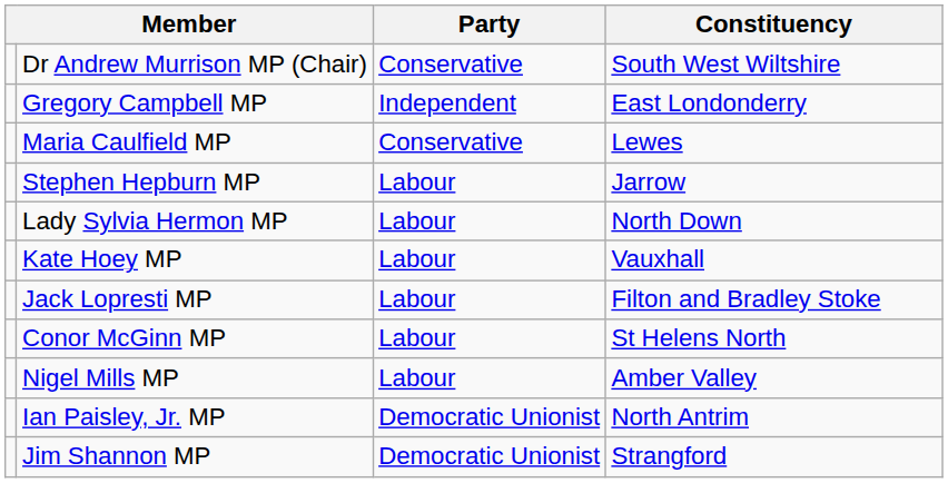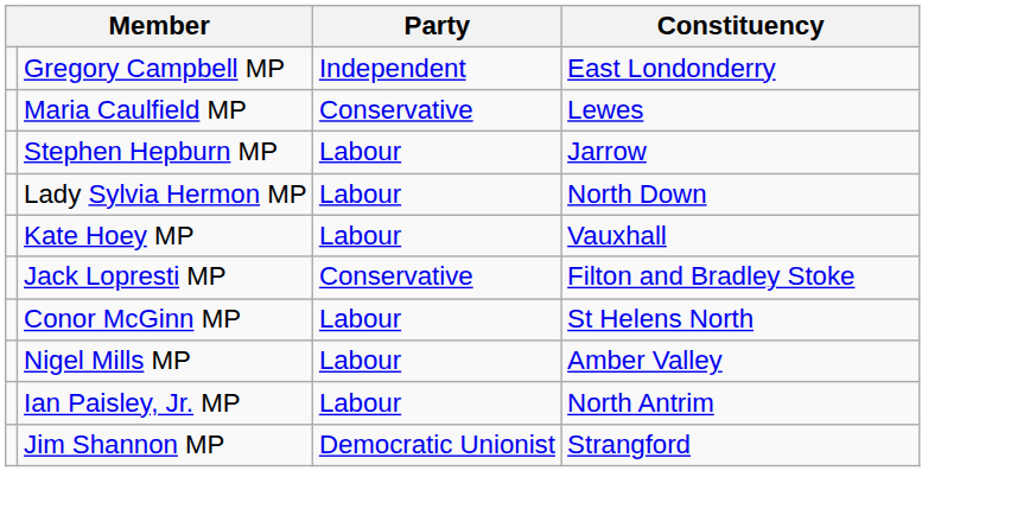- row: Dr Andrew Murrison MP (Chair) | Conservative | South West Wiltshire
Jack Lopresti MP | Party: Labour -> Conservative
Ian Paisley, Jr. MP | Party: Democratic Unionist -> Labour
